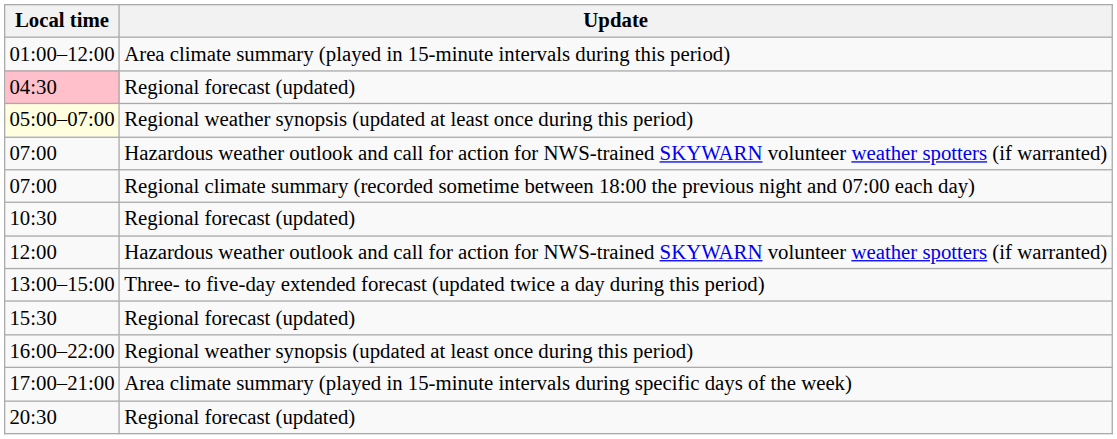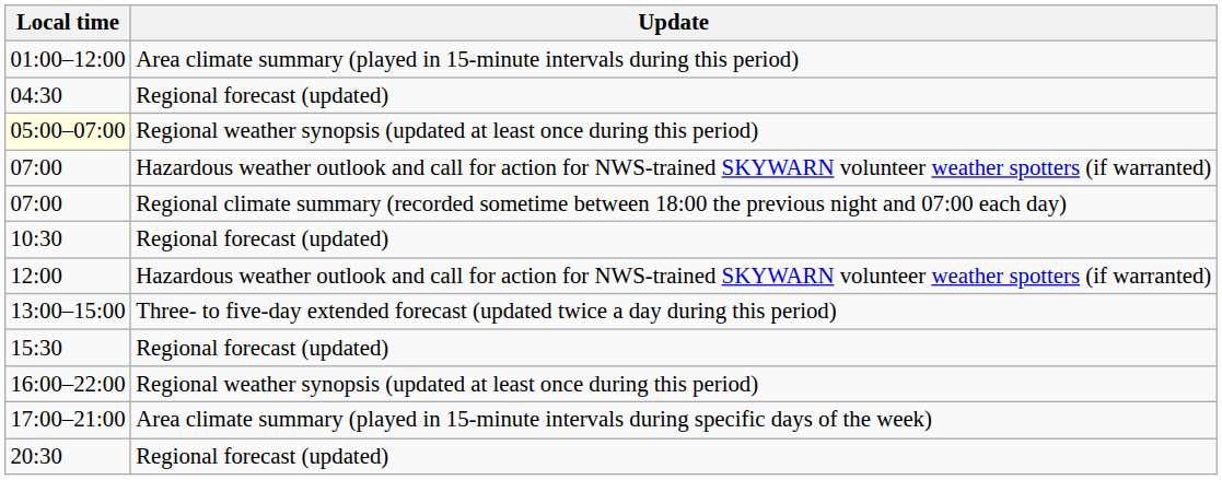row 3 | Local time: pink background -> no background
